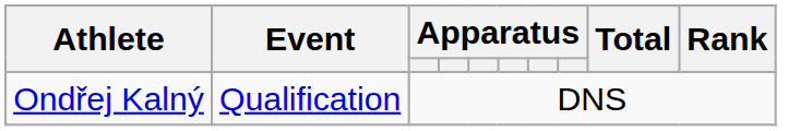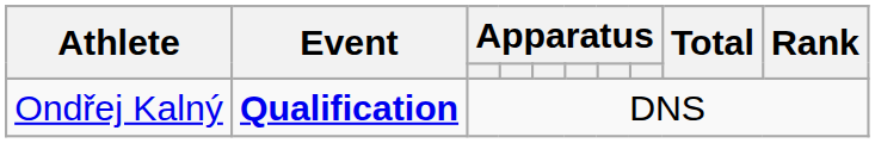Ondřej Kalný | Event: normal -> bold
